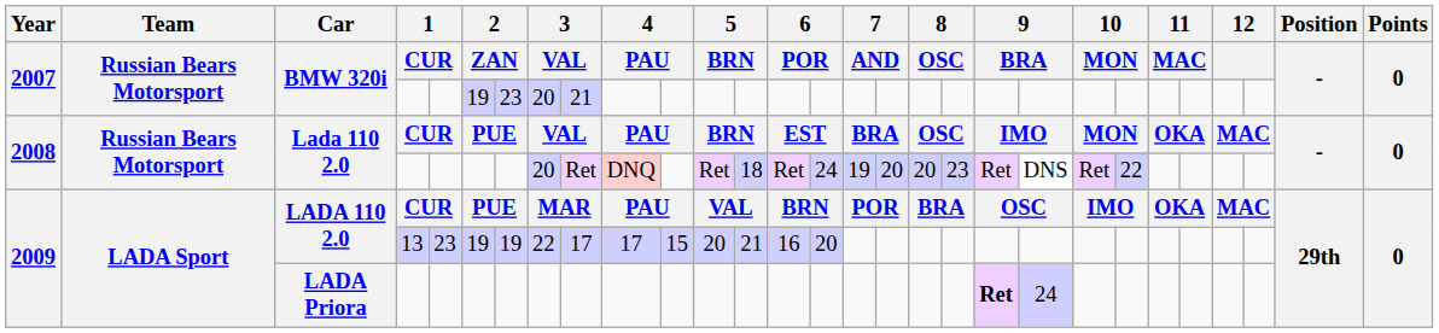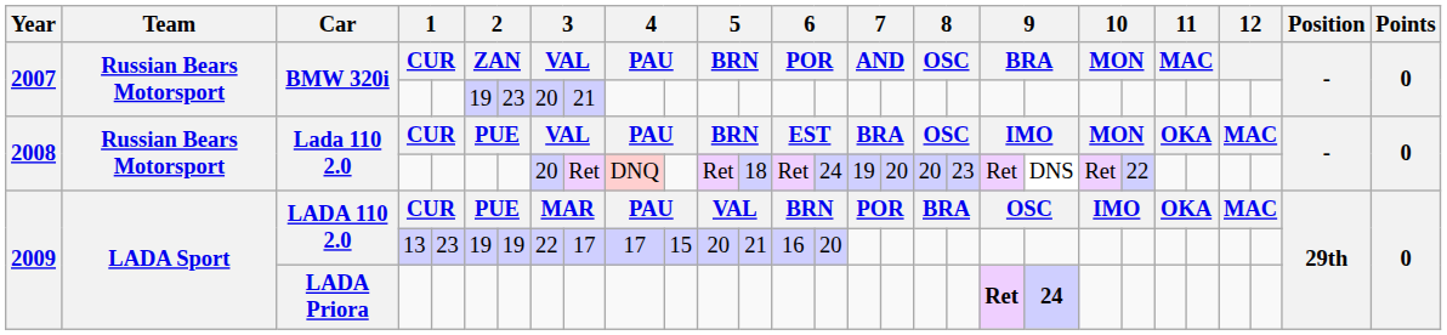LADA Priora | column 21: normal -> bold
